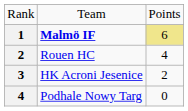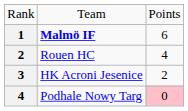Malmö IF | column 3: khaki background -> no background
Podhale Nowy Targ | column 3: no background -> pink background
